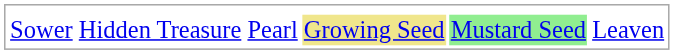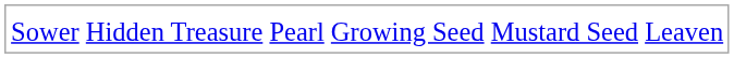Sower | column 4: khaki background -> no background
Sower | column 5: lightgreen background -> no background
